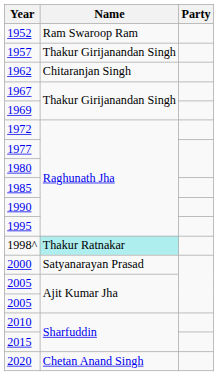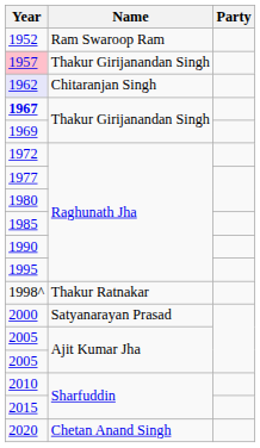1957 | Year: no background -> pink background
1962 | Year: no background -> lavender background
1967 | Year: normal -> bold
1998^ | Name: paleturquoise background -> no background
